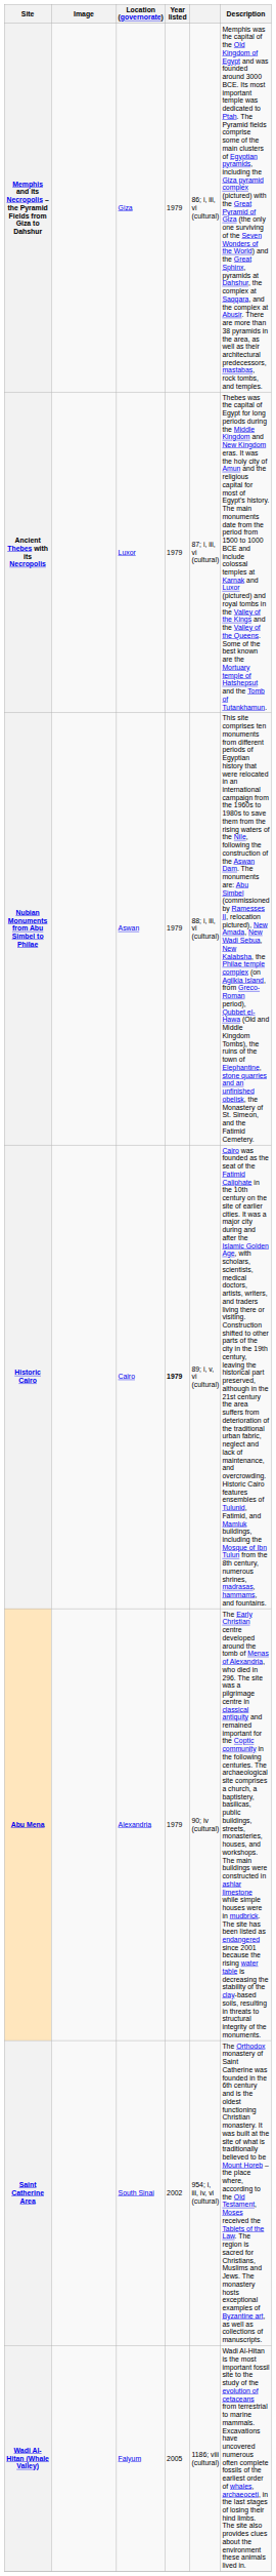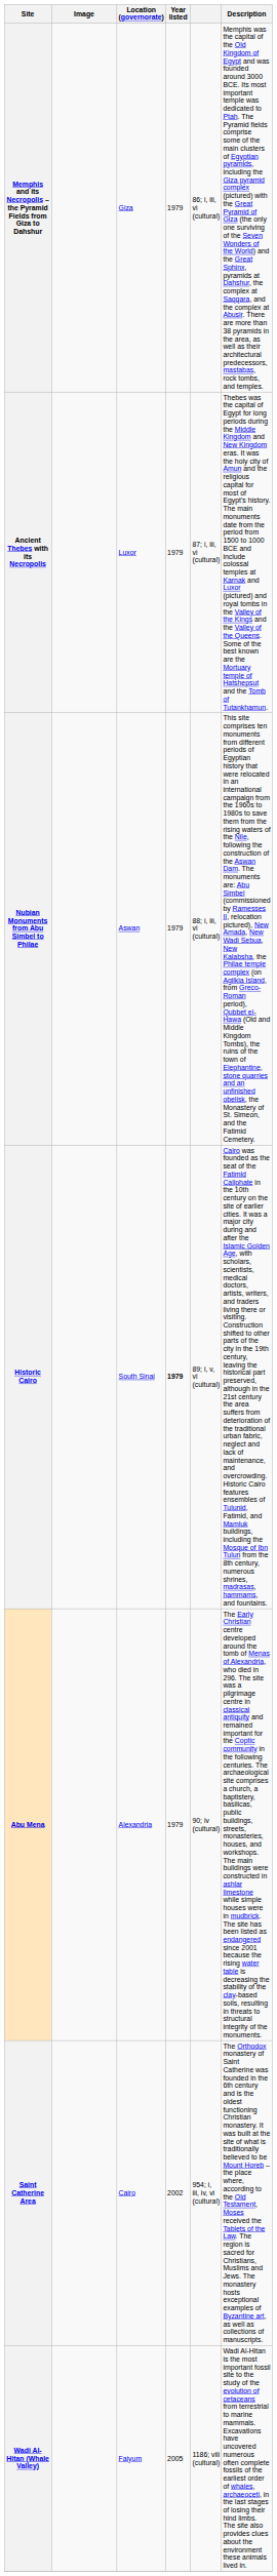Historic Cairo | Location (governorate): Cairo -> South Sinai
Saint Catherine Area | Location (governorate): South Sinai -> Cairo
